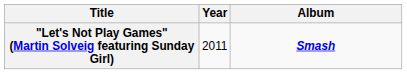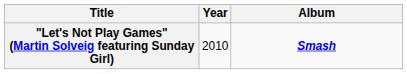row 2 | Year: 2011 -> 2010
